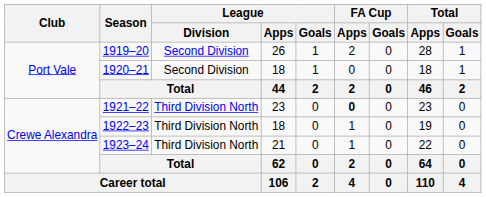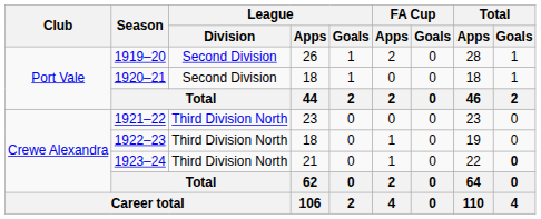1921–22 | FA Cup / Apps: bold -> normal
1923–24 | Total / Goals: normal -> bold
